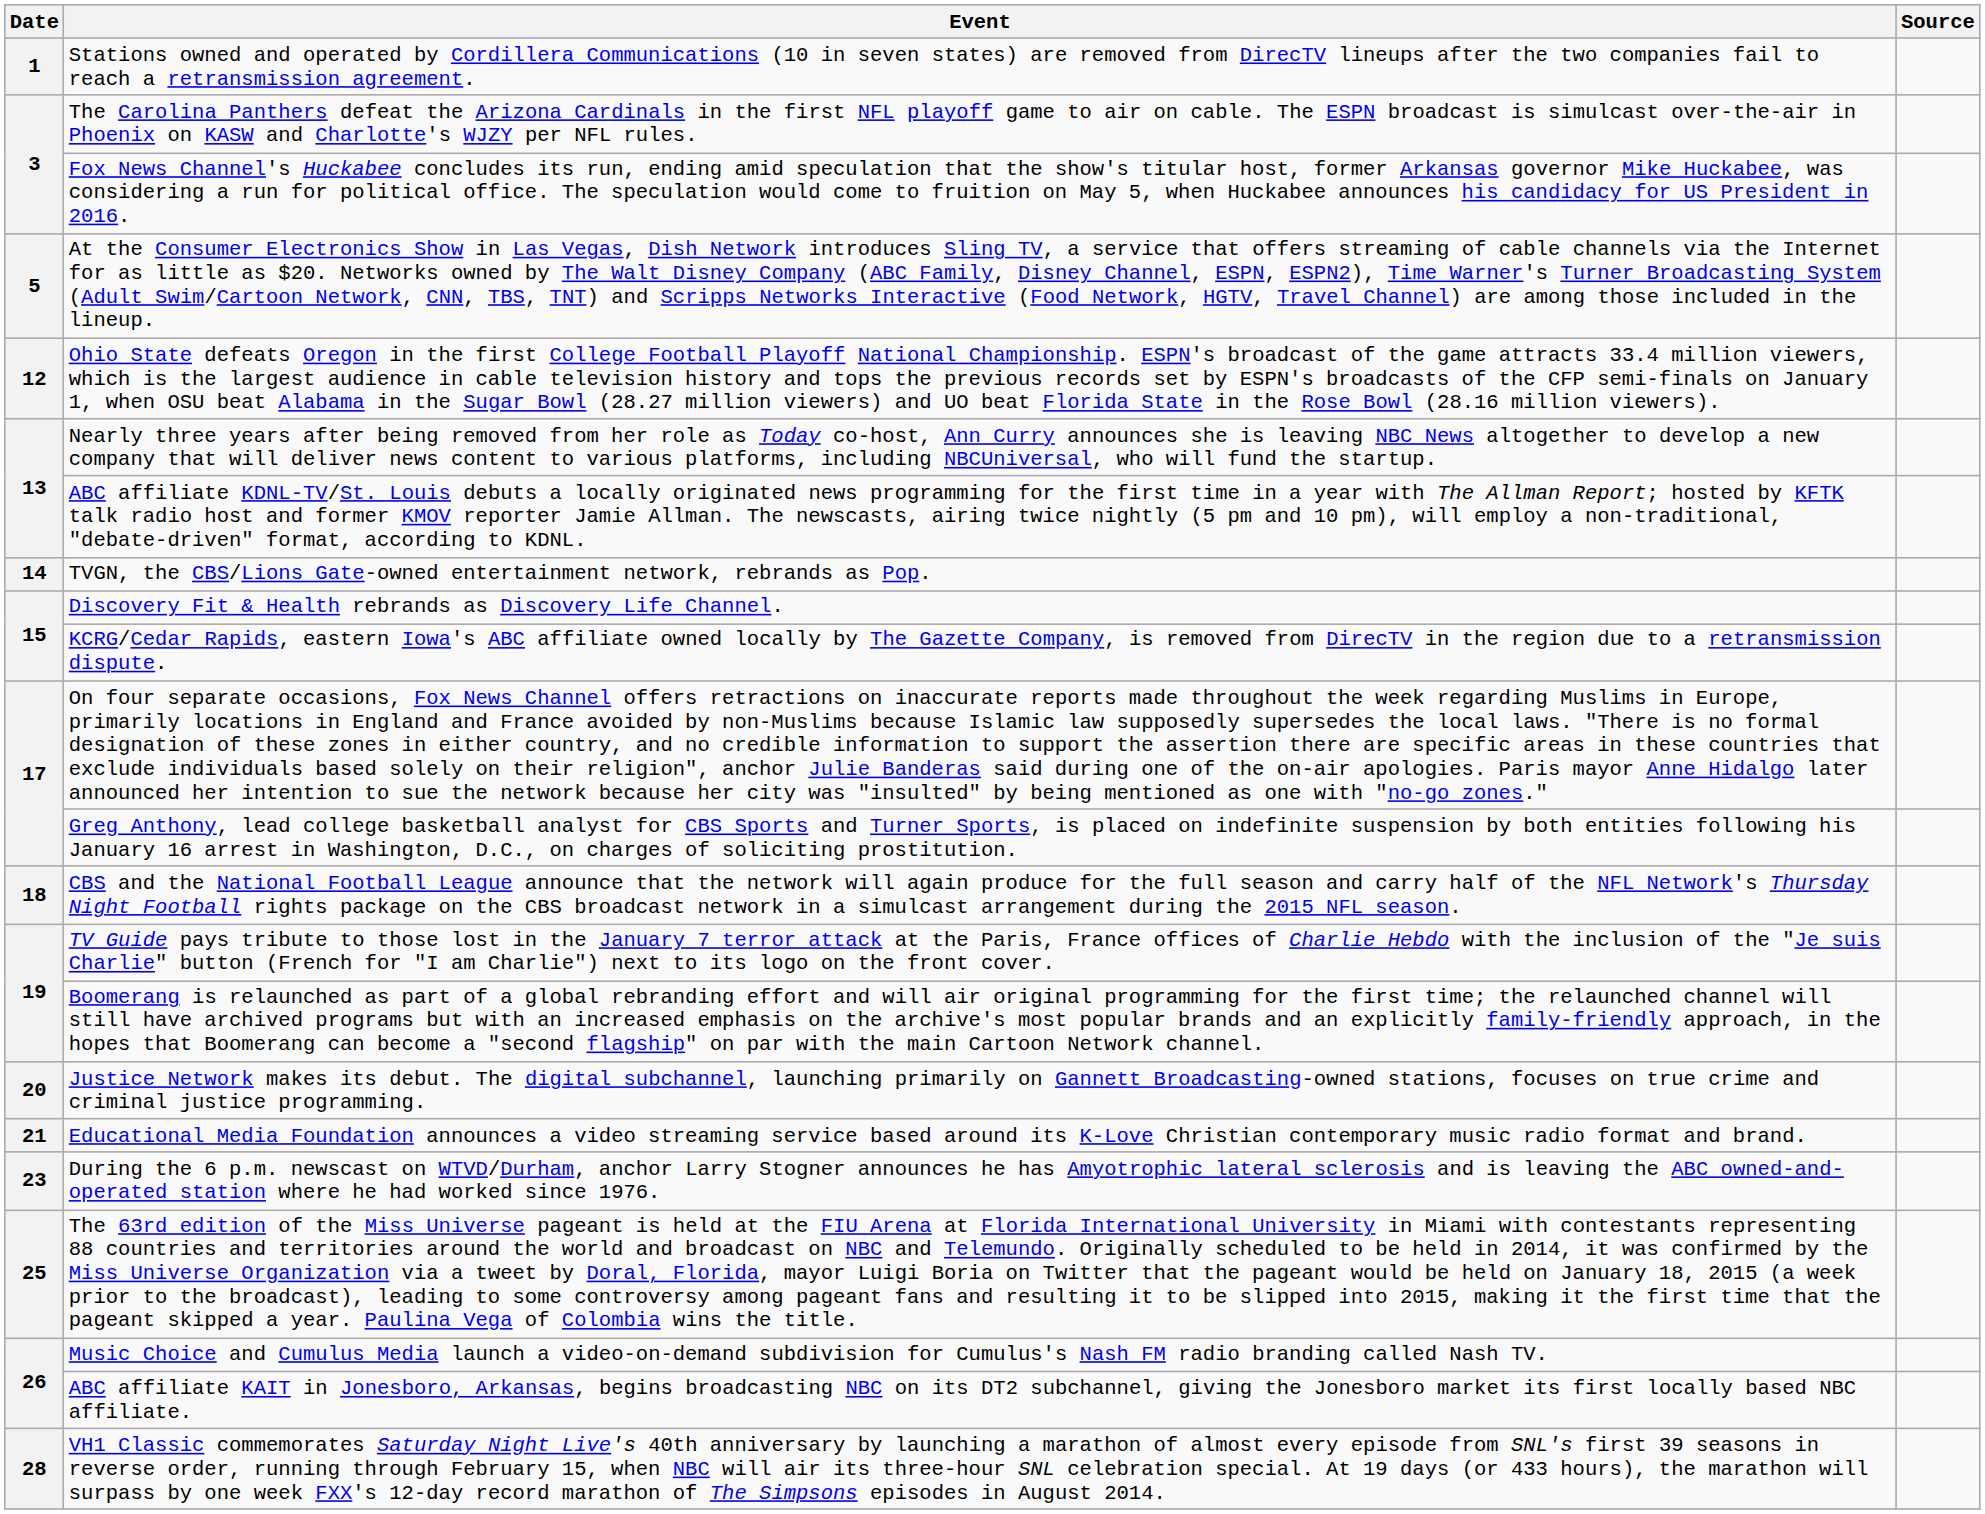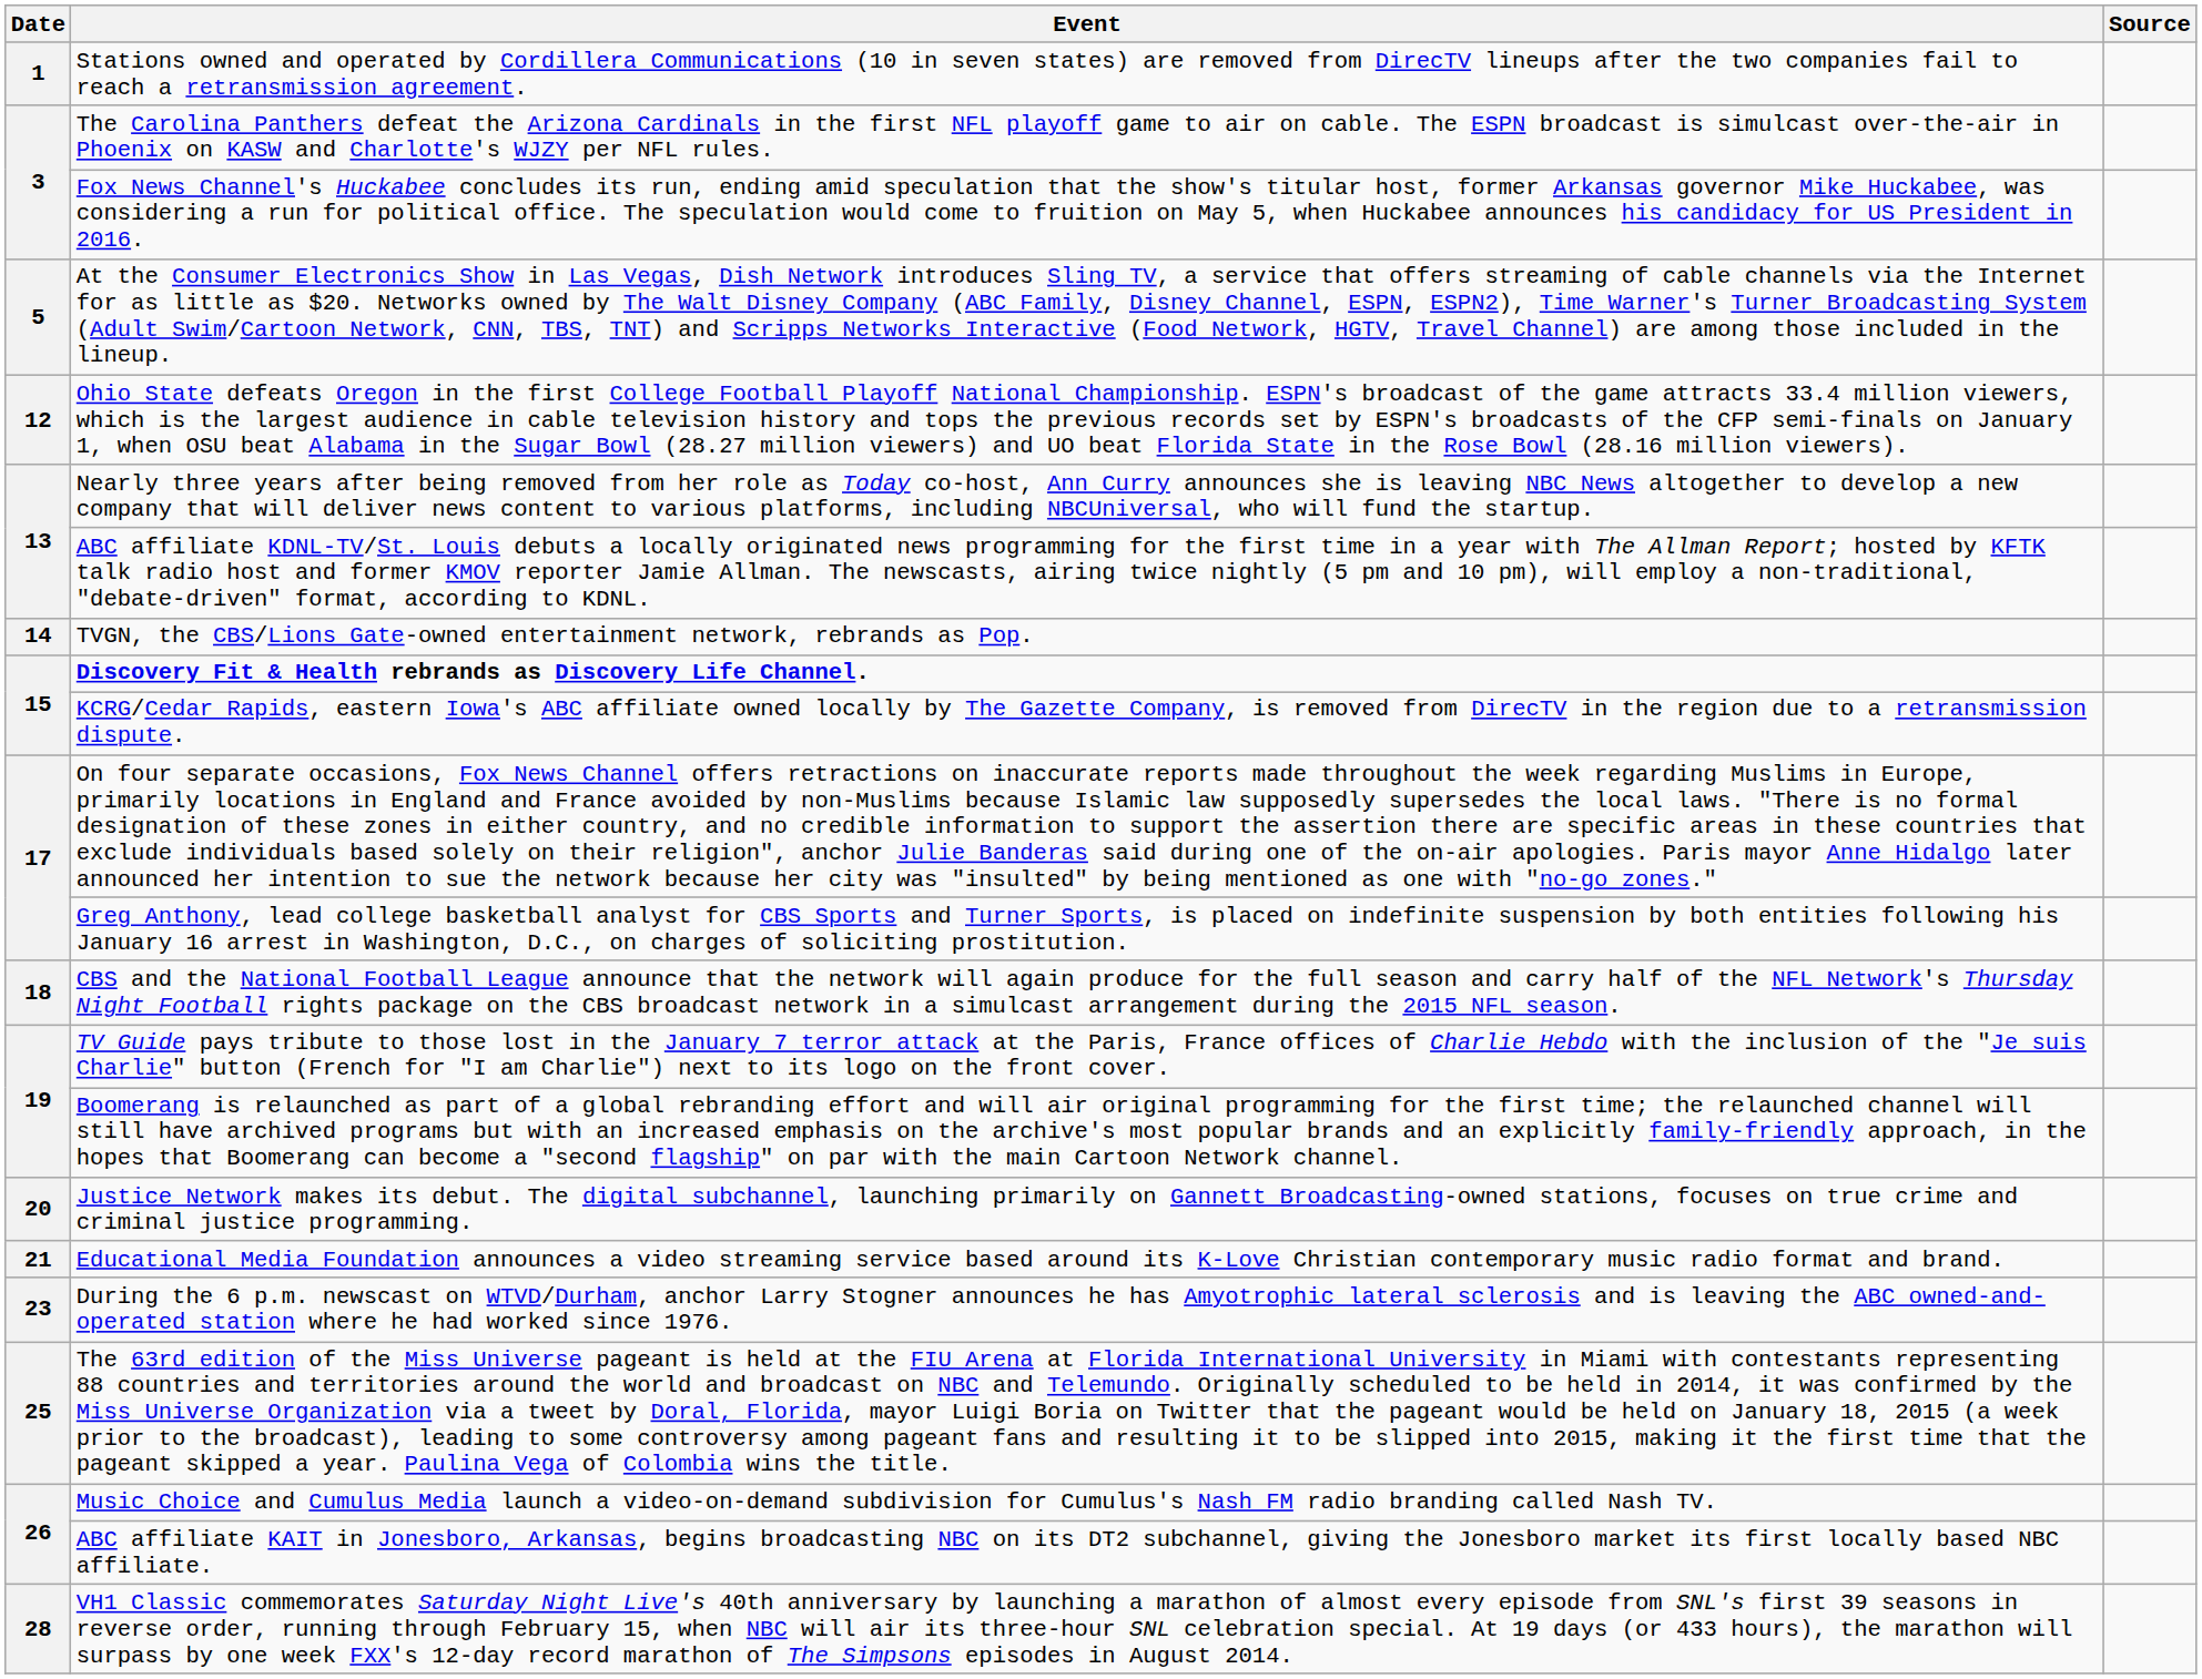Discovery Fit & Health rebrands as Discovery Life Channel. | Event: normal -> bold
